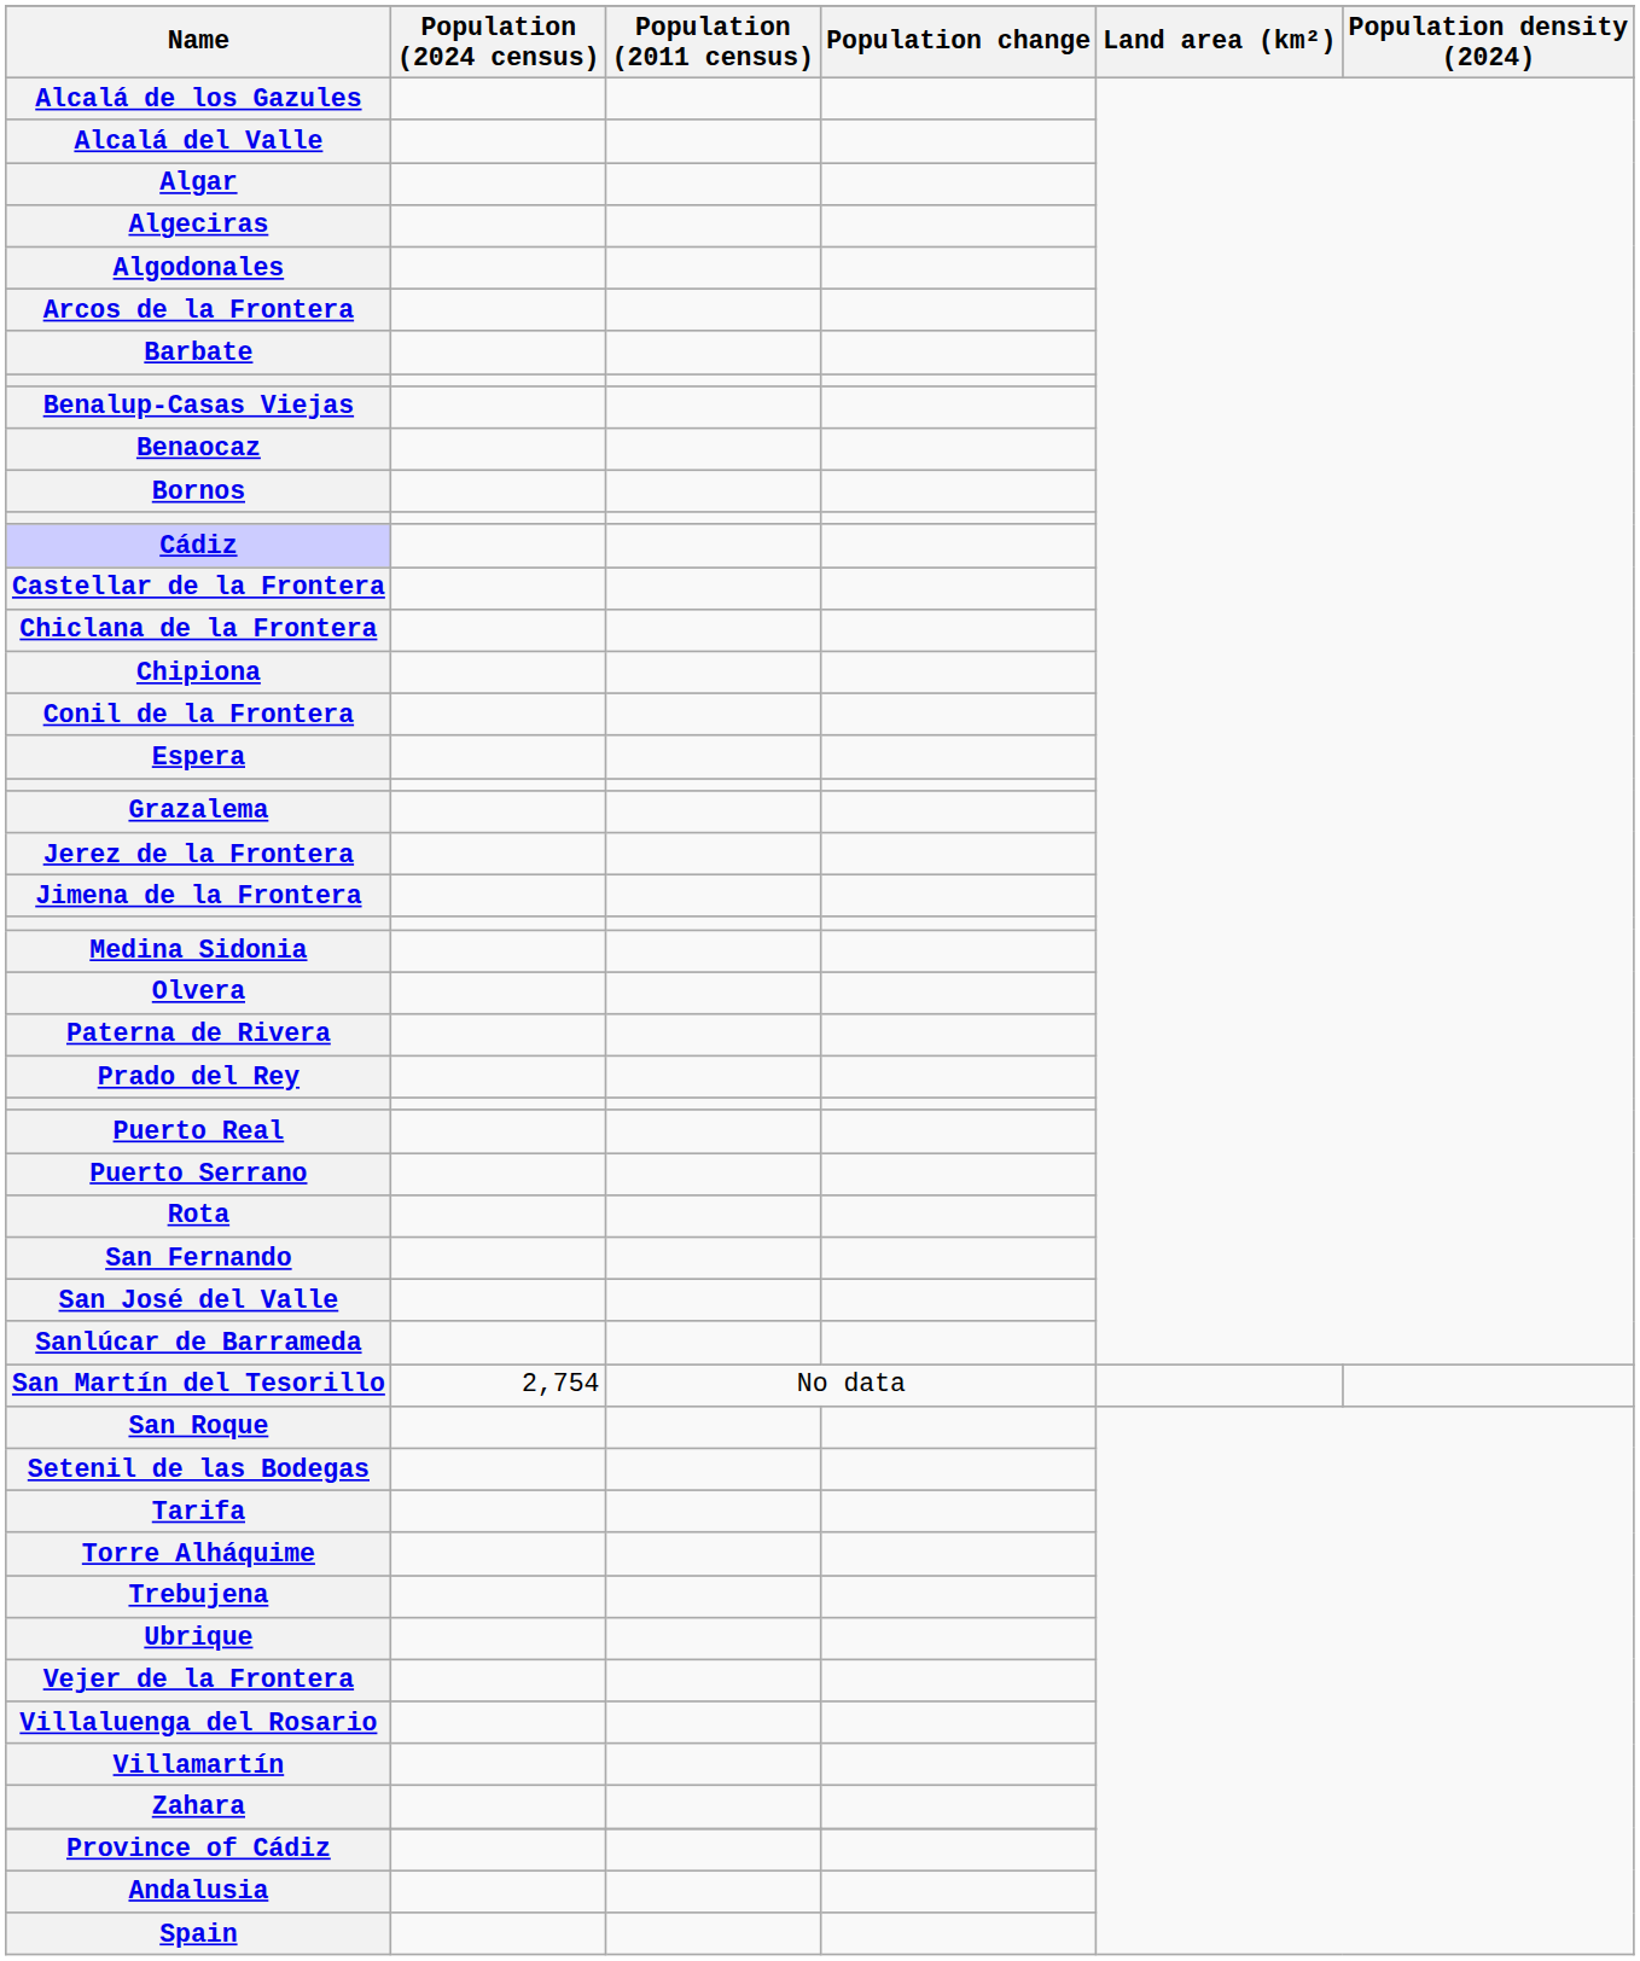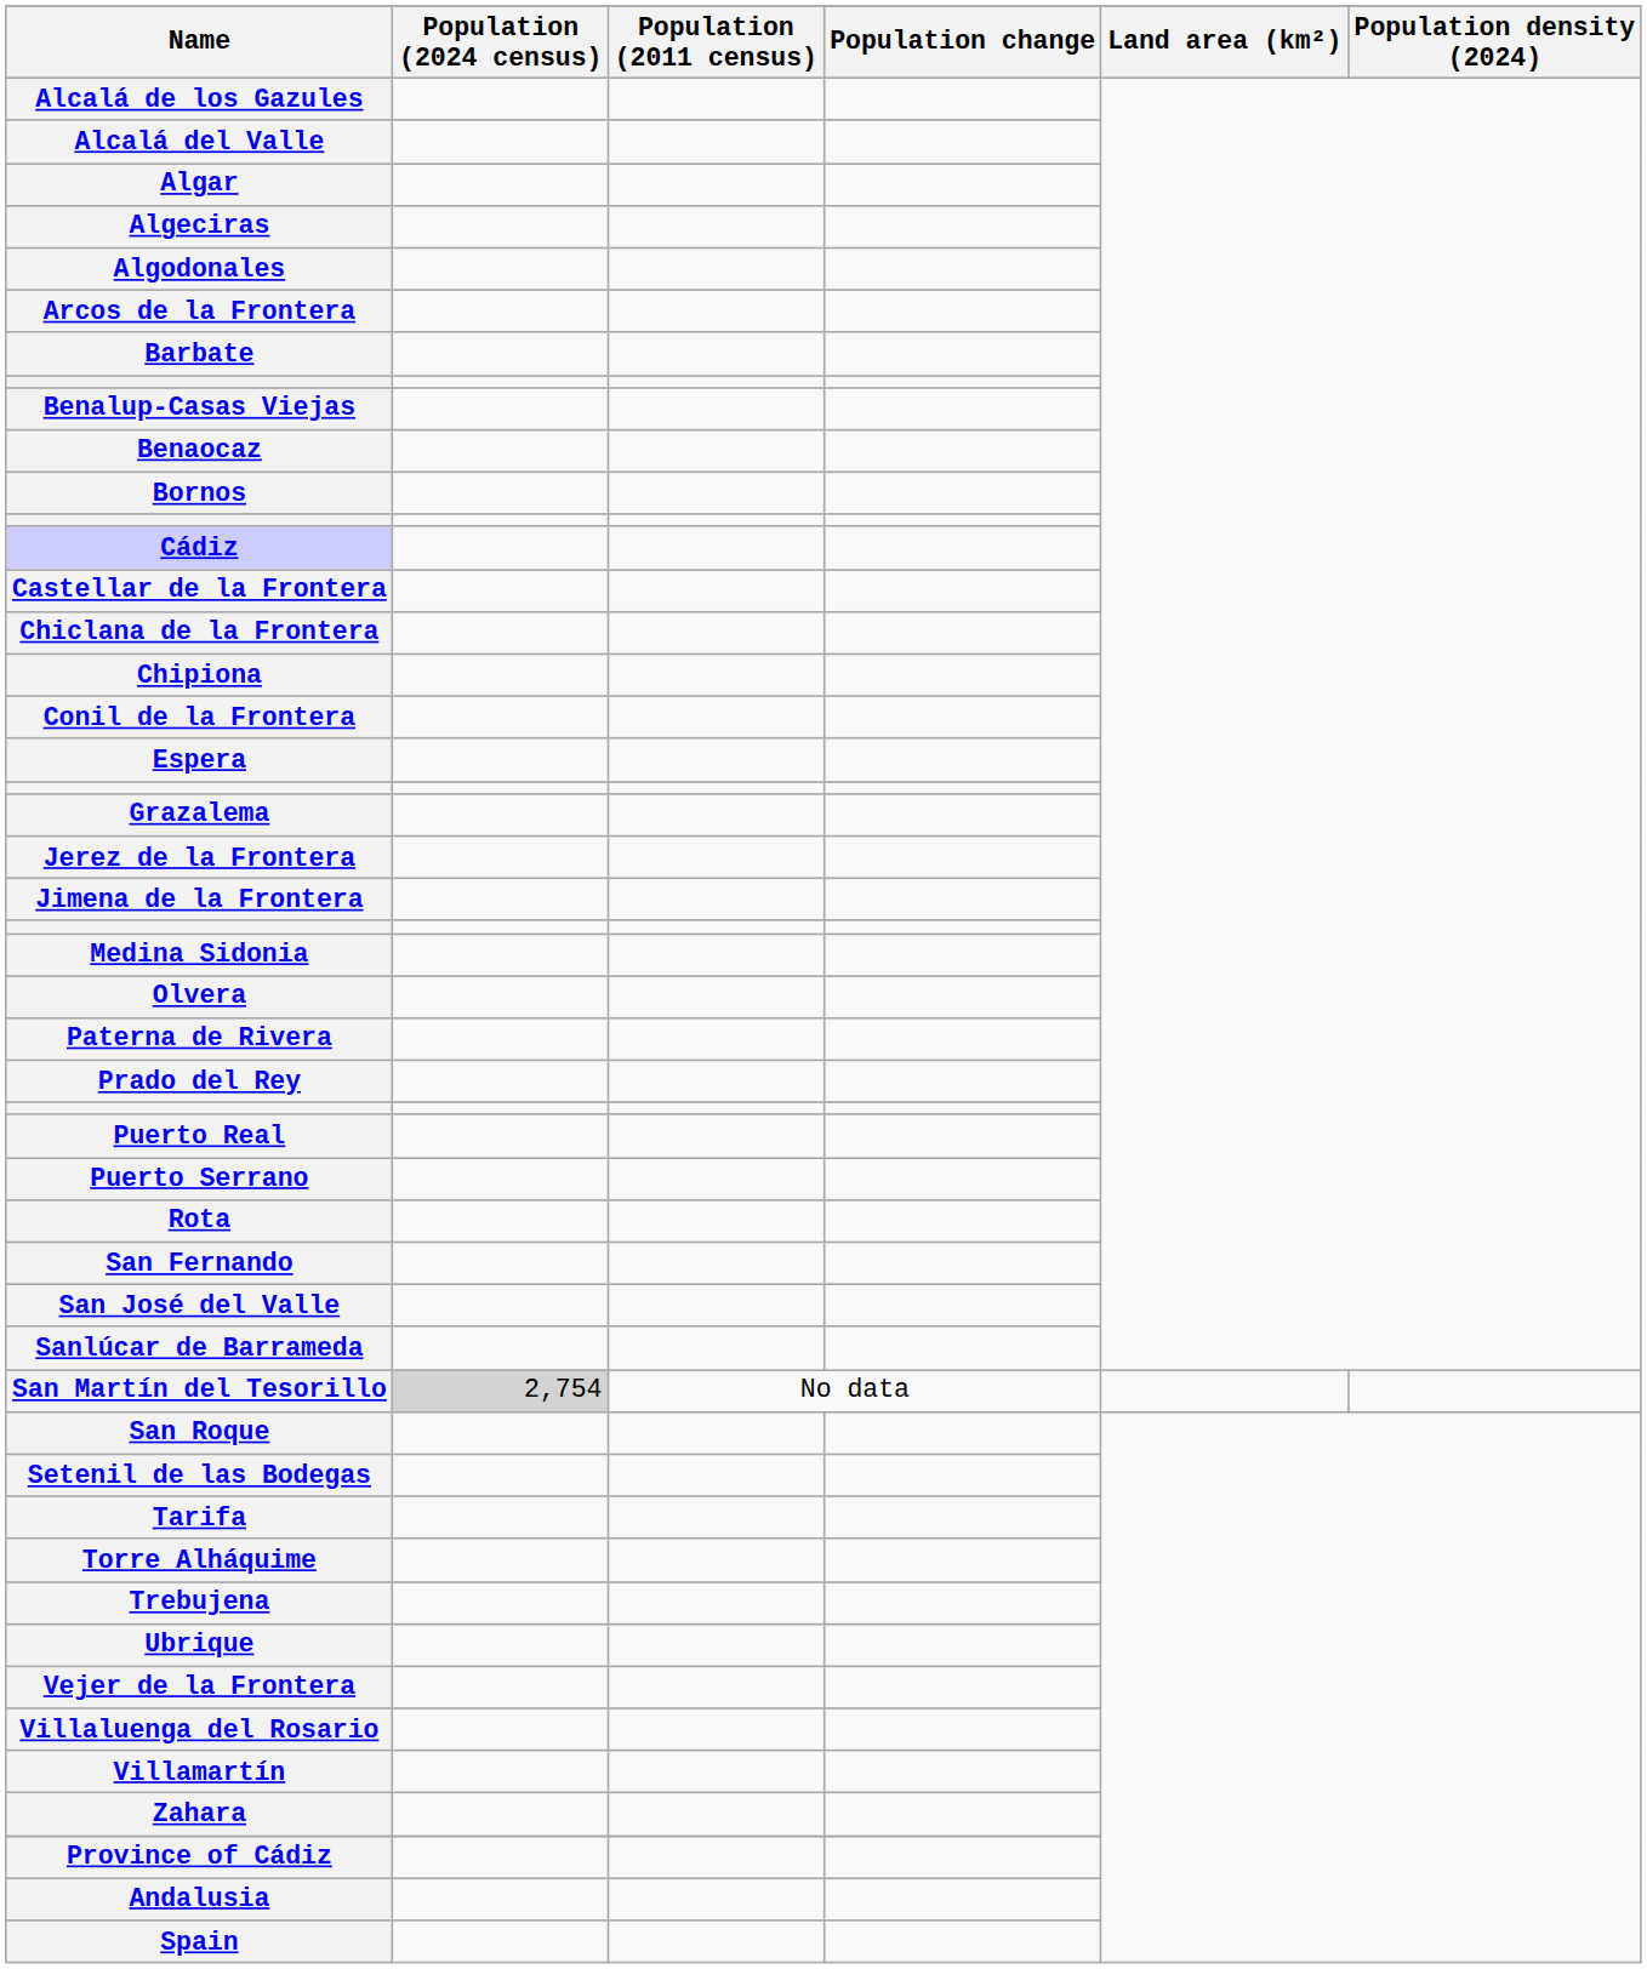San Martín del Tesorillo | Population (2024 census): no background -> lightgrey background
